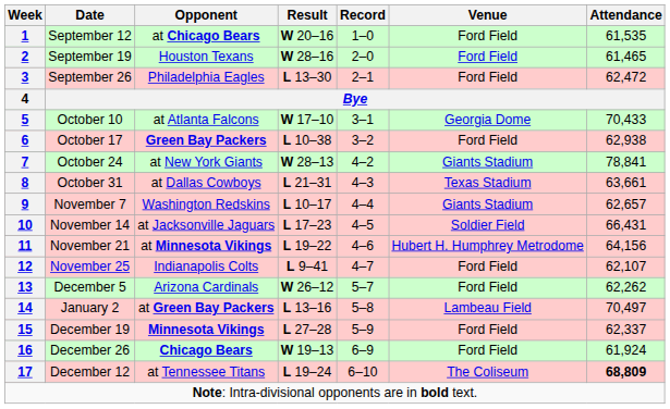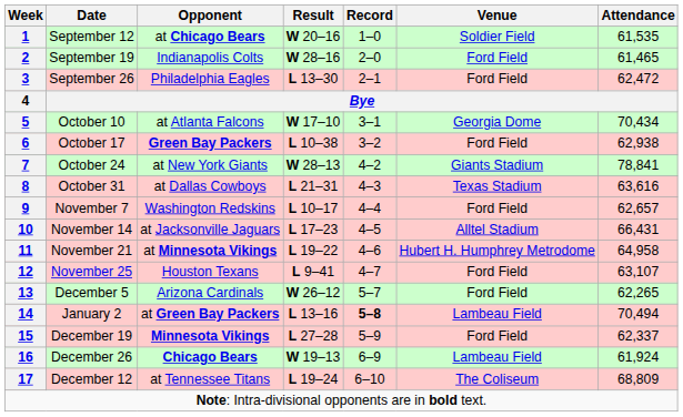1 | Venue: Ford Field -> Soldier Field
2 | Opponent: Houston Texans -> Indianapolis Colts
5 | Attendance: 70,433 -> 70,434
8 | Attendance: 63,661 -> 63,616
9 | Venue: Giants Stadium -> Ford Field
10 | Venue: Soldier Field -> Alltel Stadium
11 | Attendance: 64,156 -> 64,958
12 | Opponent: Indianapolis Colts -> Houston Texans
12 | Attendance: 62,107 -> 63,107
13 | Attendance: 62,262 -> 62,265
14 | Record: normal -> bold
14 | Attendance: 70,497 -> 70,494
16 | Venue: Ford Field -> Lambeau Field
17 | Attendance: bold -> normal
